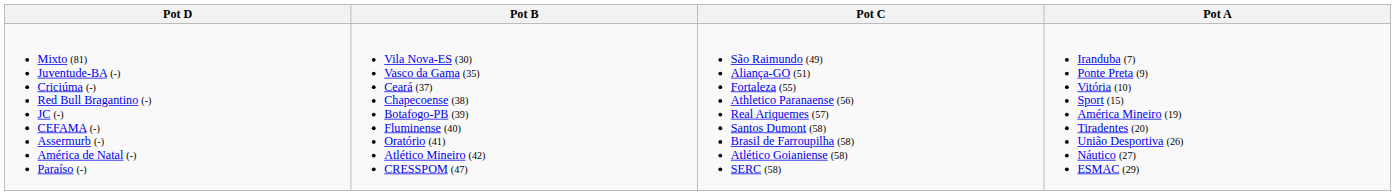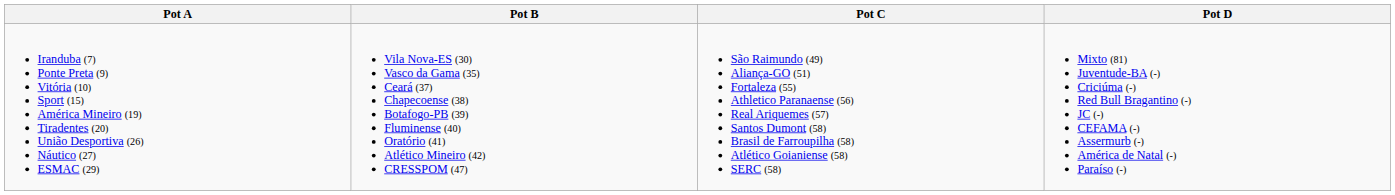columns swapped: Pot A <-> Pot D
